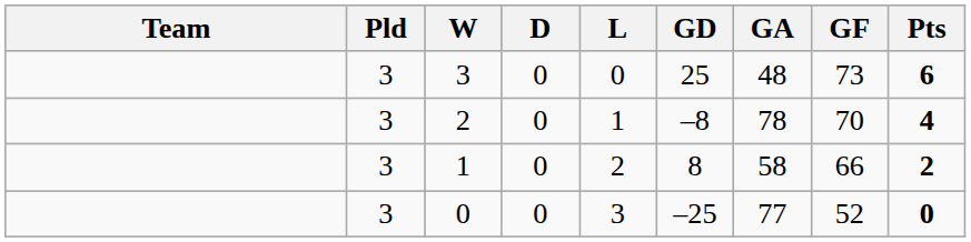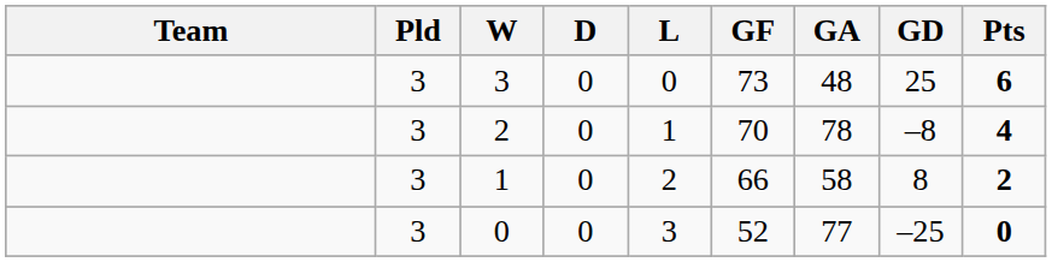columns swapped: GF <-> GD
